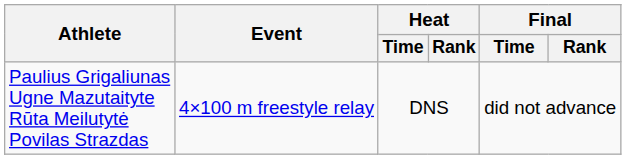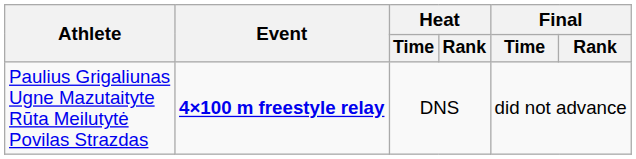row 3 | Event: normal -> bold
